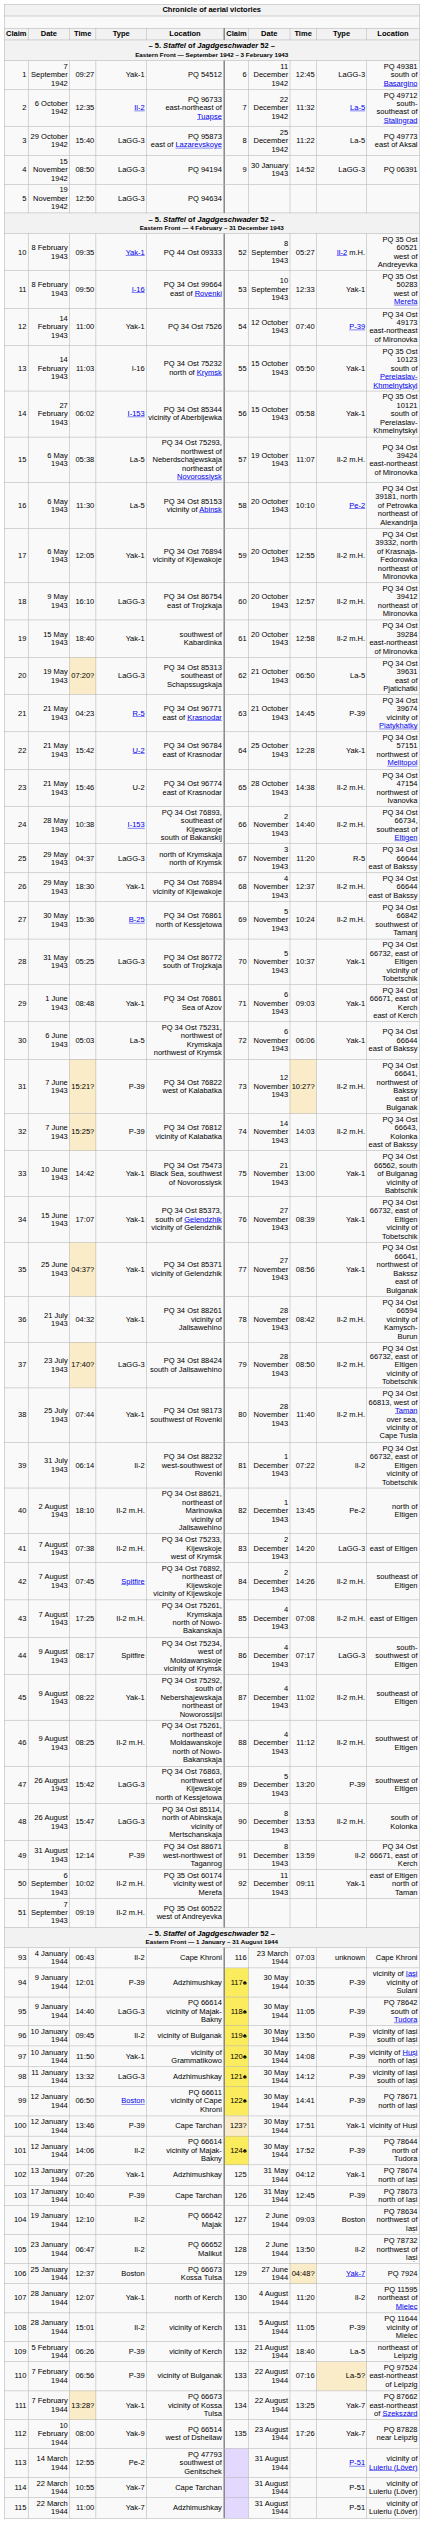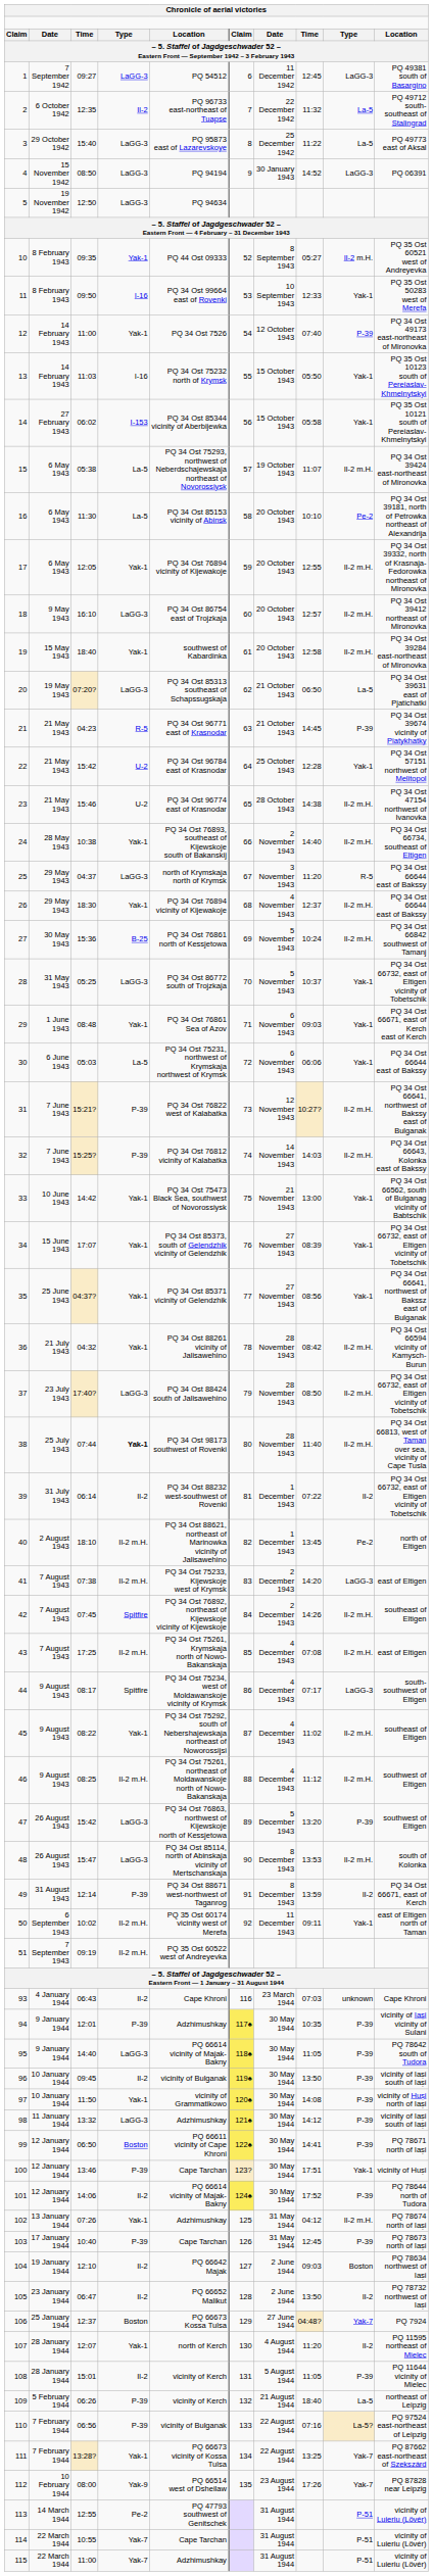1 | column 4: Yak-1 -> LaGG-3
24 | column 4: I-153 -> Yak-1
38 | column 4: normal -> bold
102 | column 9: Yak-1 -> Il-2 m.H.
